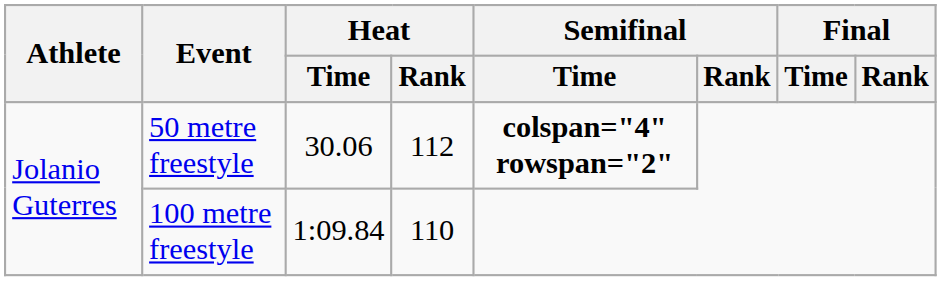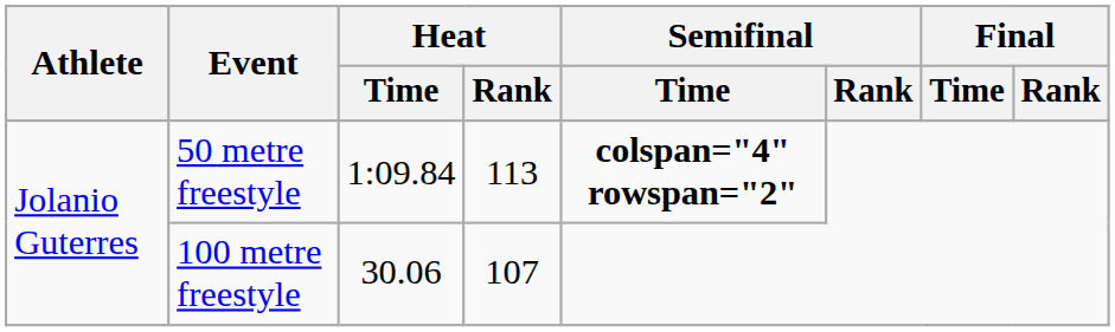50 metre freestyle | Heat / Time: 30.06 -> 1:09.84
50 metre freestyle | Heat / Rank: 112 -> 113
100 metre freestyle | Heat / Time: 1:09.84 -> 30.06
100 metre freestyle | Heat / Rank: 110 -> 107
